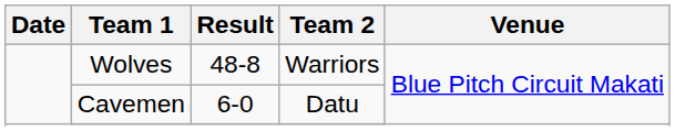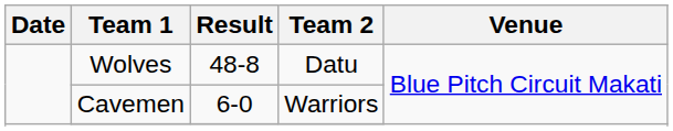Wolves | Team 2: Warriors -> Datu
Cavemen | Team 2: Datu -> Warriors
